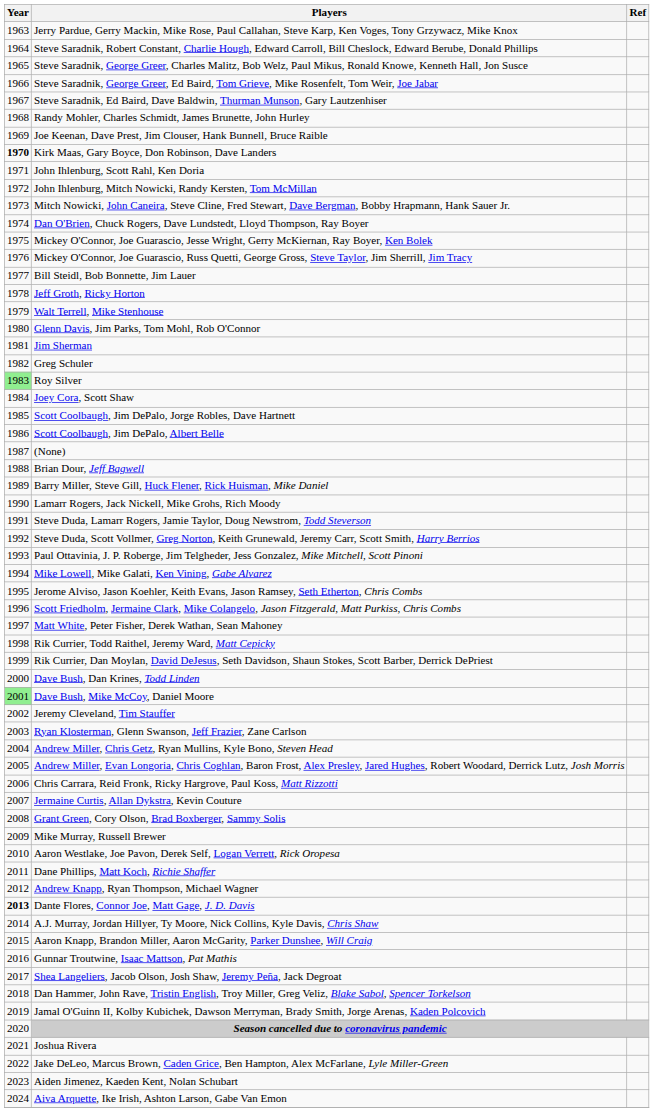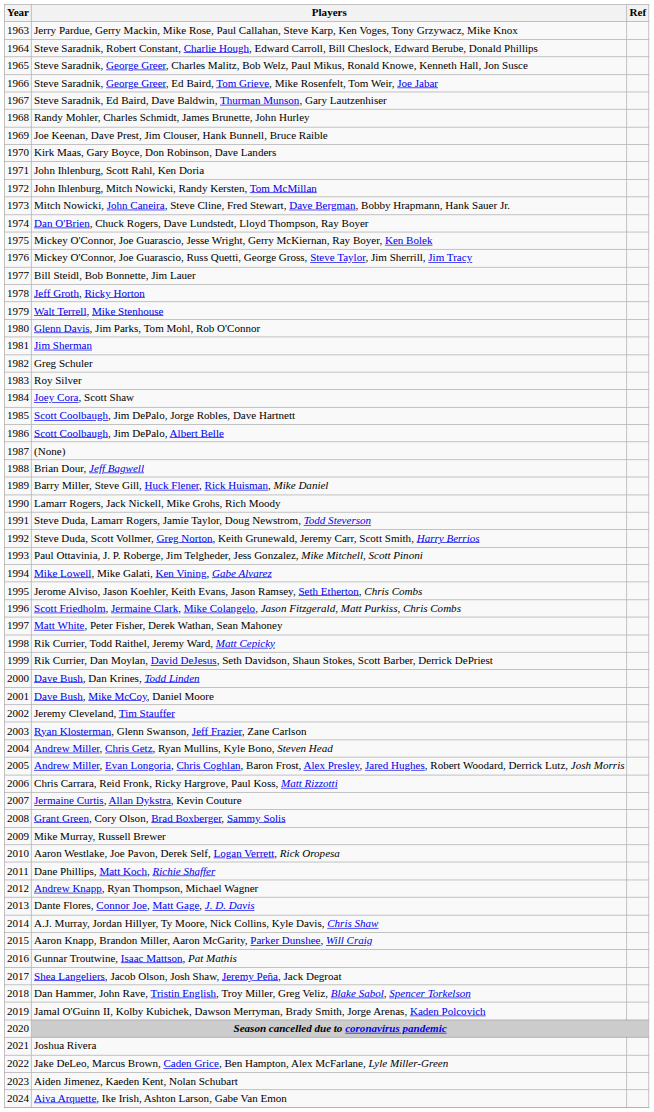Kirk Maas, Gary Boyce, Don Robinson, Dave Landers | Year: bold -> normal
Roy Silver | Year: lightgreen background -> no background
Dave Bush, Mike McCoy, Daniel Moore | Year: lightgreen background -> no background
Dante Flores, Connor Joe, Matt Gage, J. D. Davis | Year: bold -> normal
